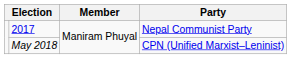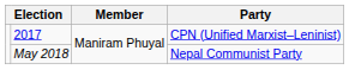2017 | Party: Nepal Communist Party -> CPN (Unified Marxist–Leninist)
May 2018 | Party: CPN (Unified Marxist–Leninist) -> Nepal Communist Party
